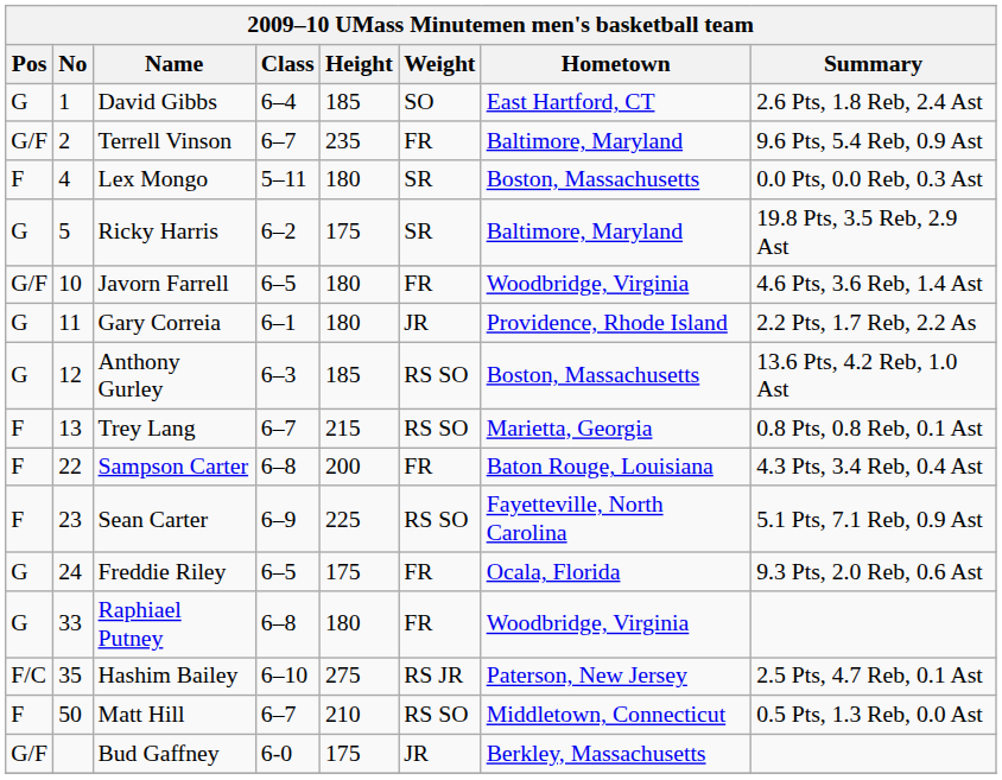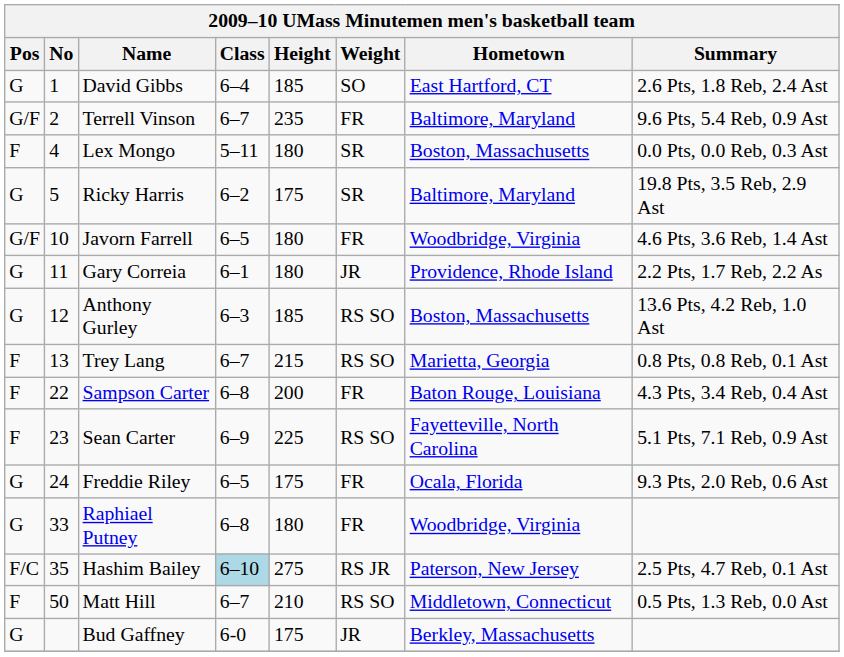Hashim Bailey | Class: no background -> lightblue background
Bud Gaffney | Pos: G/F -> G
